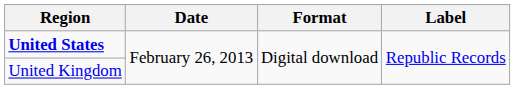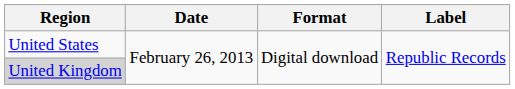United States | Region: bold -> normal
United Kingdom | Region: no background -> lightgrey background
